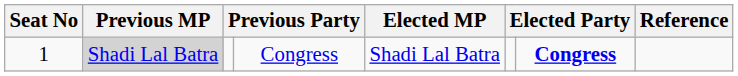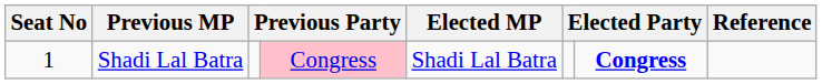row 2 | Previous MP: lightgrey background -> no background
row 2 | column 4: no background -> pink background
